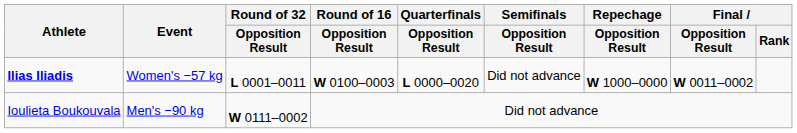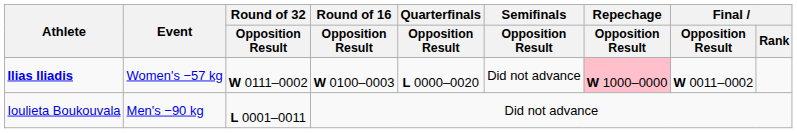Ilias Iliadis | Round of 32 / Opposition Result: L 0001–0011 -> W 0111–0002
Ilias Iliadis | Repechage / Opposition Result: no background -> pink background
Ioulieta Boukouvala | Round of 32 / Opposition Result: W 0111–0002 -> L 0001–0011
